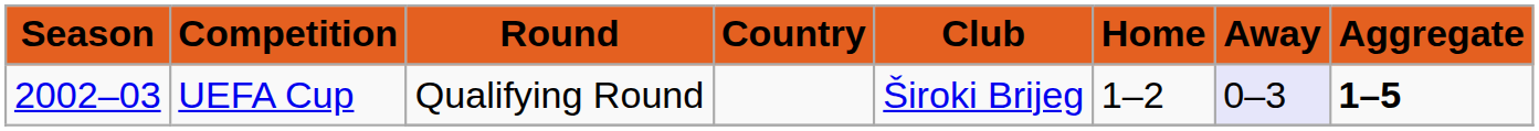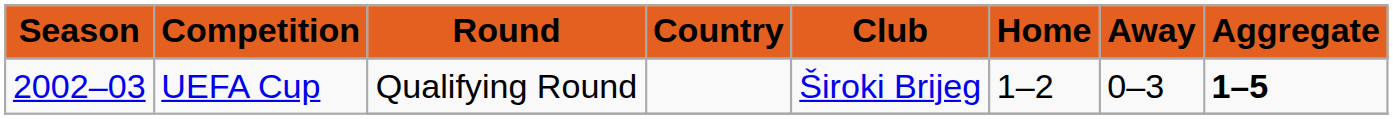UEFA Cup / Qualifying Round | Away: lavender background -> no background
